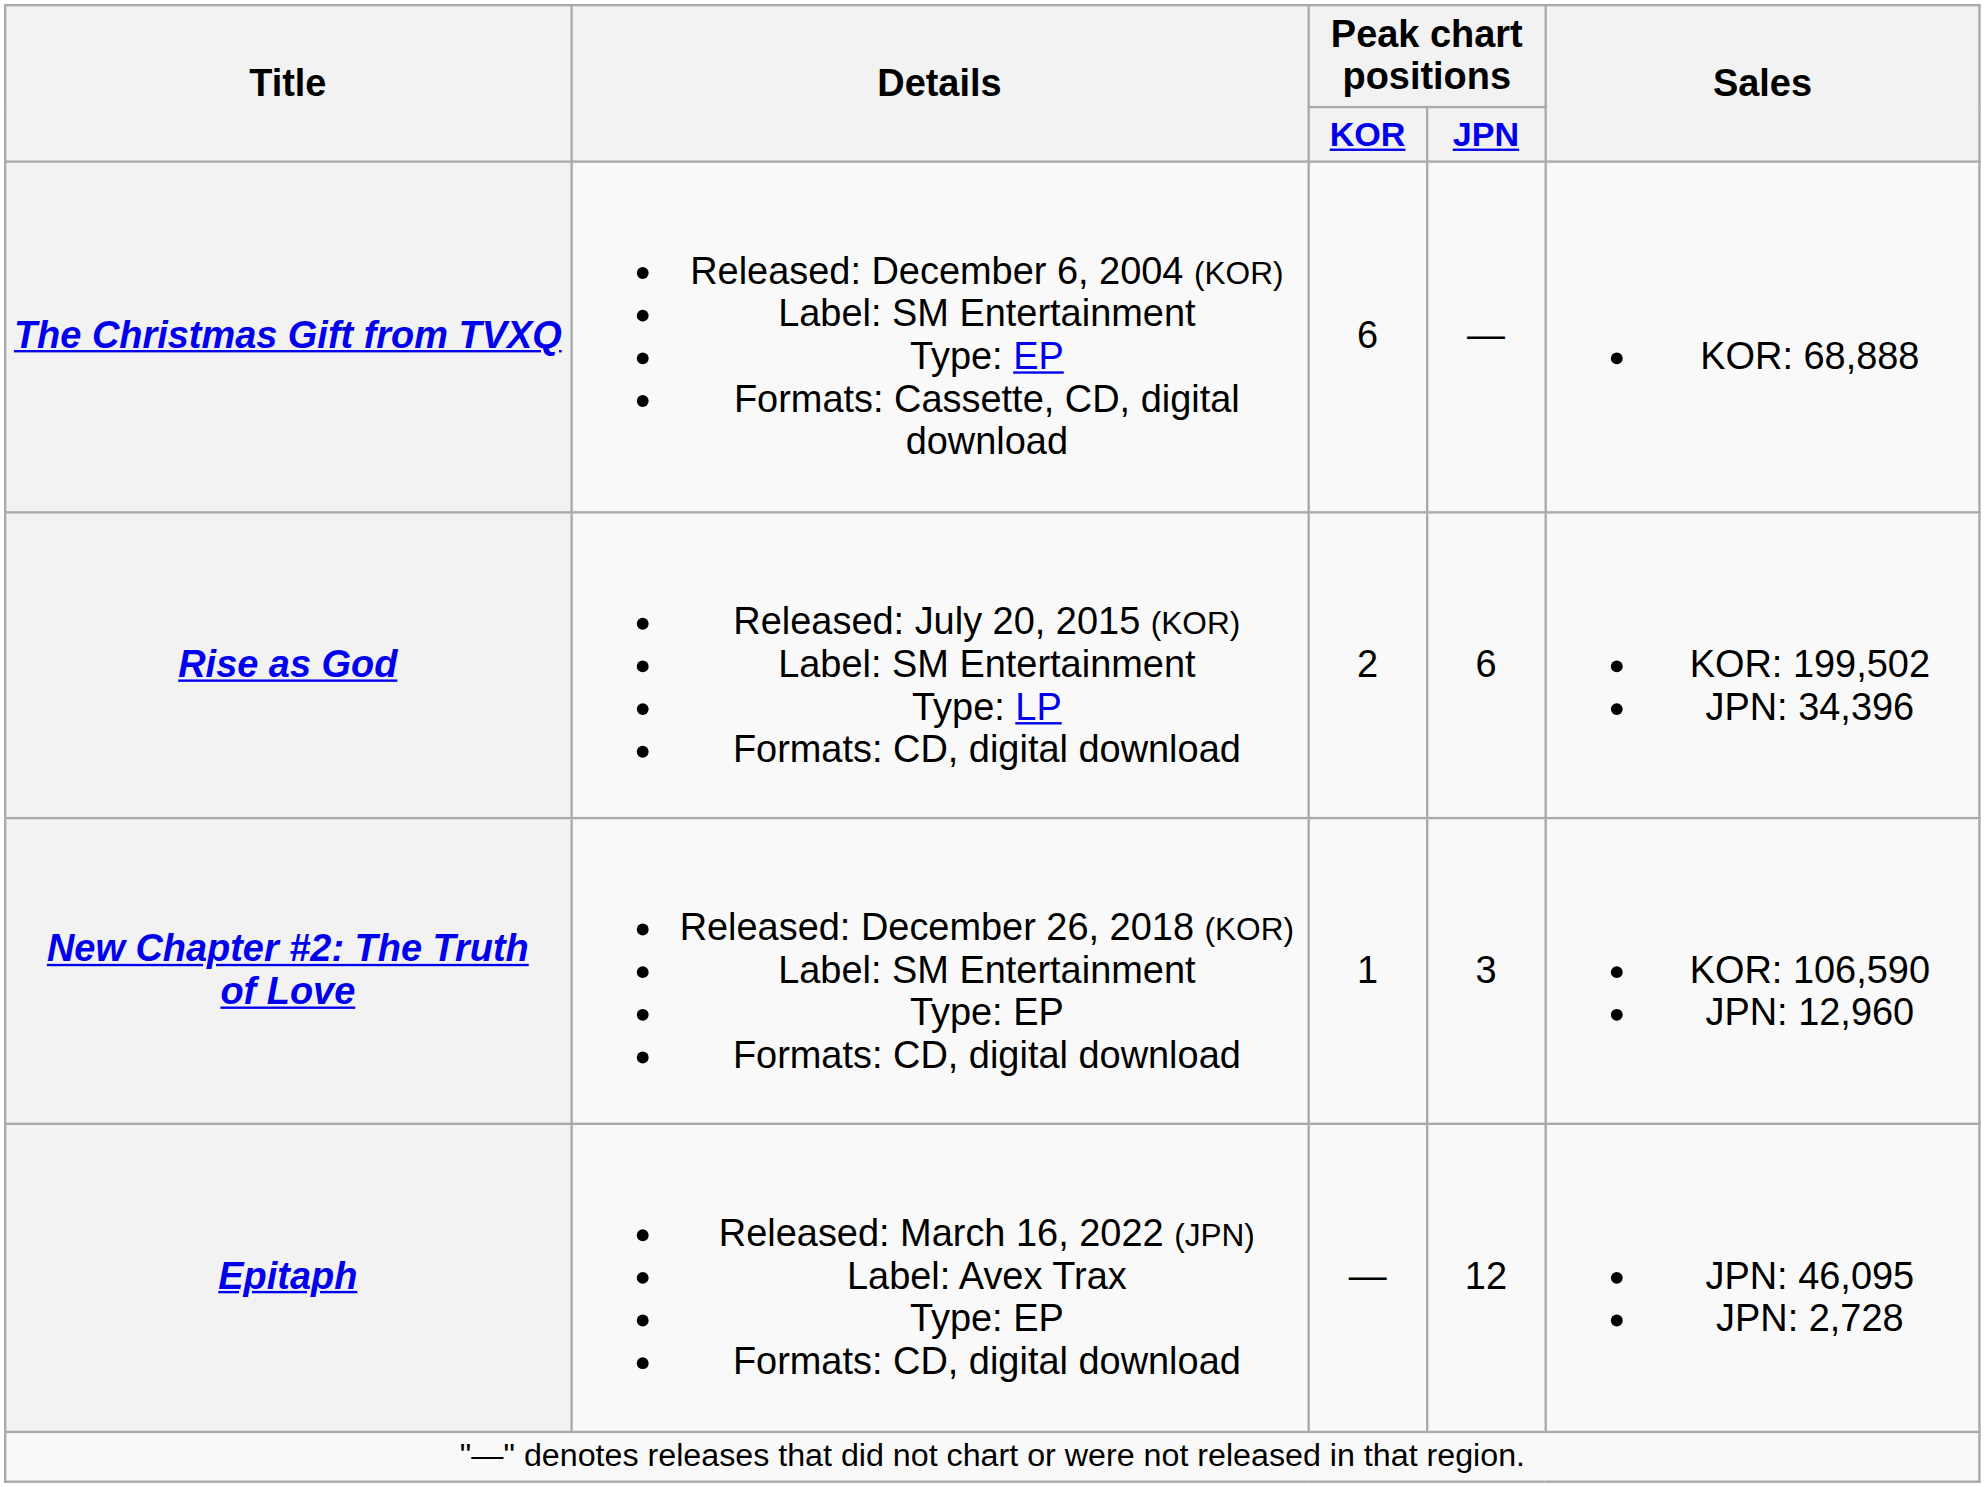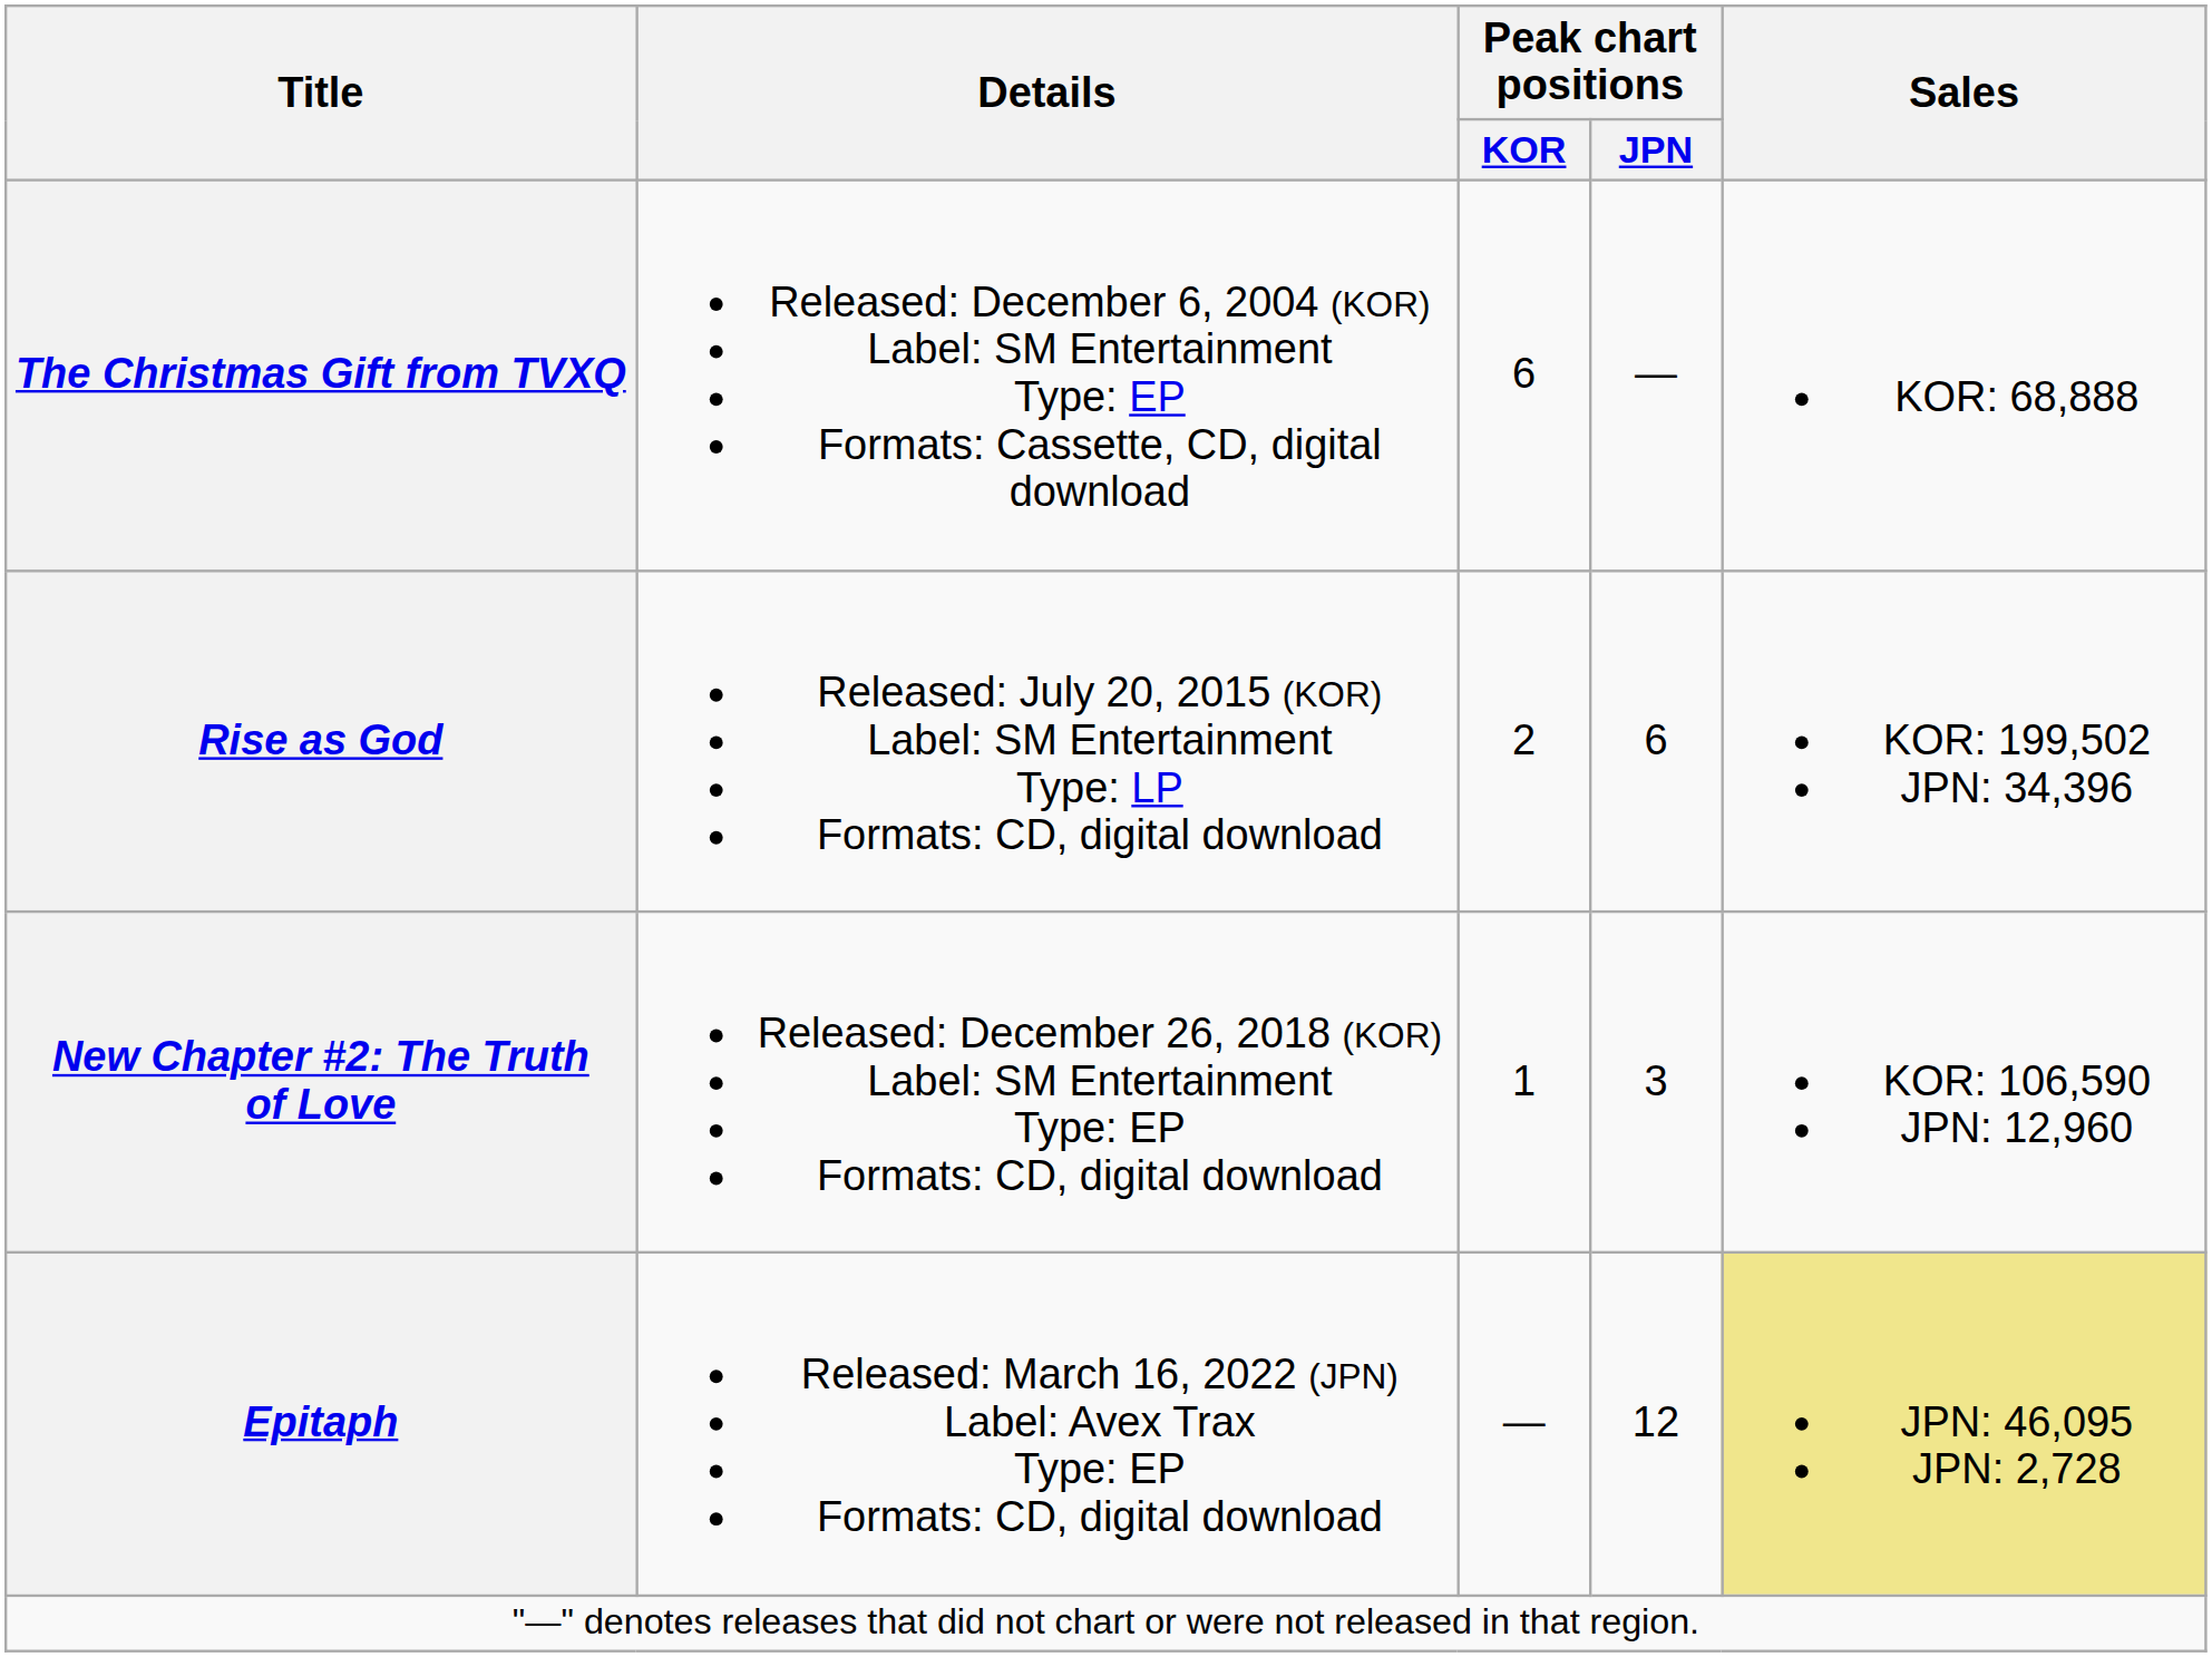Epitaph | Sales: no background -> khaki background
